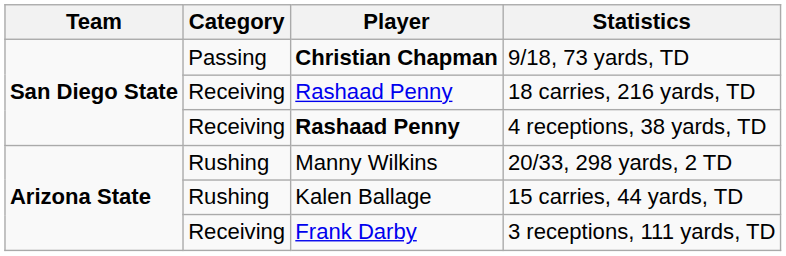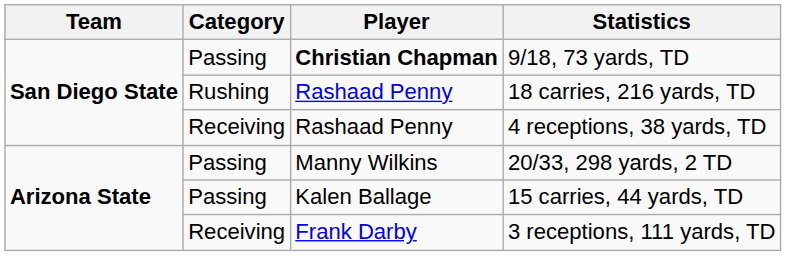18 carries, 216 yards, TD | Category: Receiving -> Rushing
4 receptions, 38 yards, TD | Player: bold -> normal
20/33, 298 yards, 2 TD | Category: Rushing -> Passing
15 carries, 44 yards, TD | Category: Rushing -> Passing
